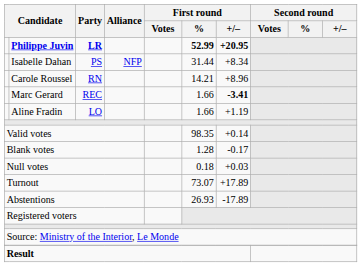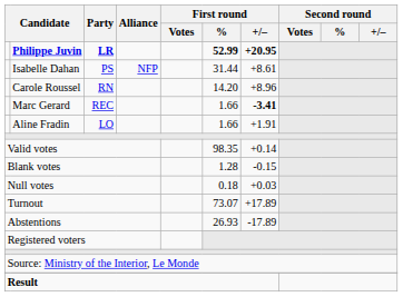Isabelle Dahan | First round / +/–: +8.34 -> +8.61
Carole Roussel | First round / %: 14.21 -> 14.20
Aline Fradin | First round / +/–: +1.19 -> +1.91
Blank votes | First round / +/–: -0.17 -> -0.15
